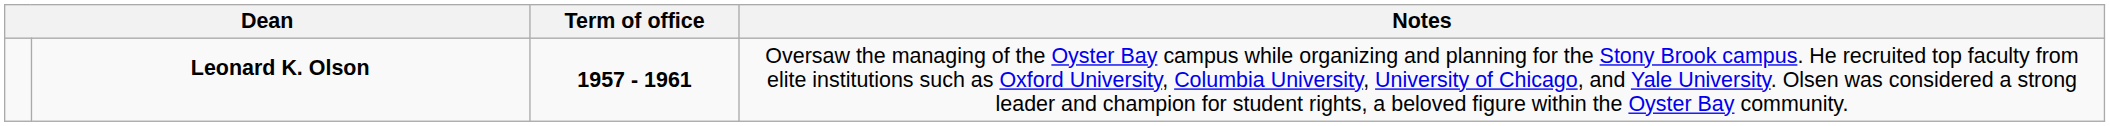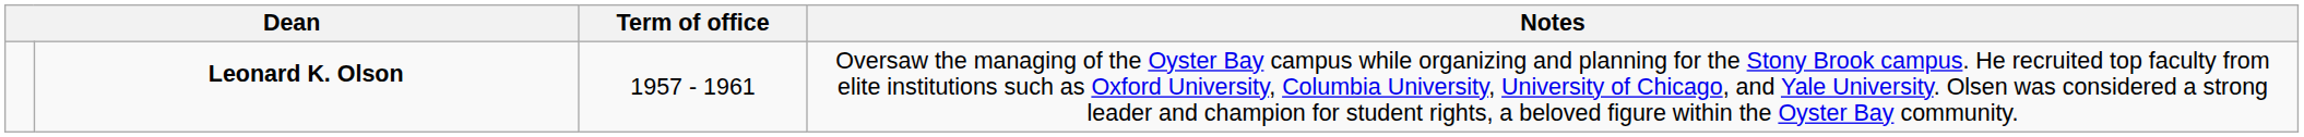Leonard K. Olson | Term of office: bold -> normal
